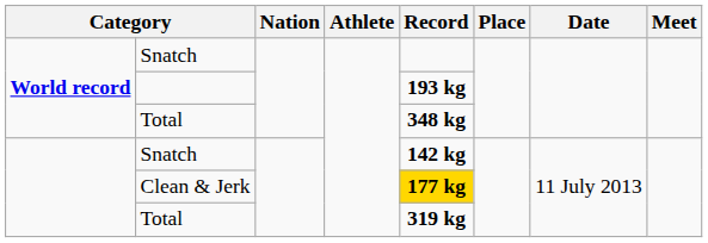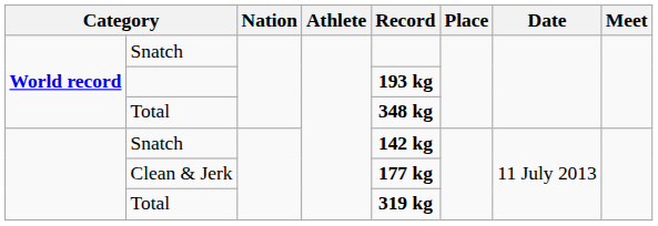Clean & Jerk | Record: gold background -> no background
